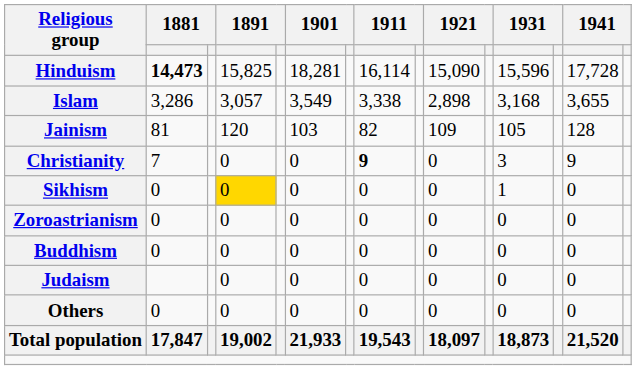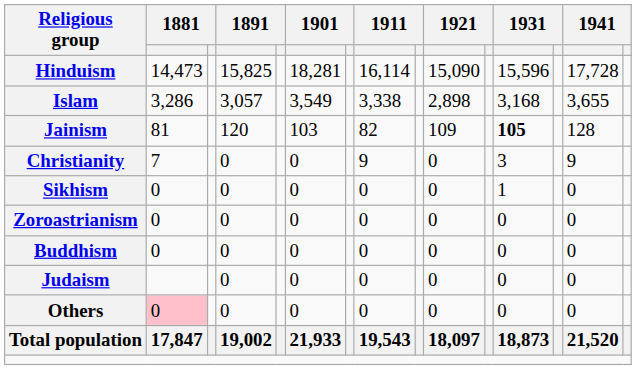Hinduism | column 2: bold -> normal
Jainism | column 12: normal -> bold
Christianity | column 8: bold -> normal
Sikhism | column 4: gold background -> no background
Others | column 2: no background -> pink background
